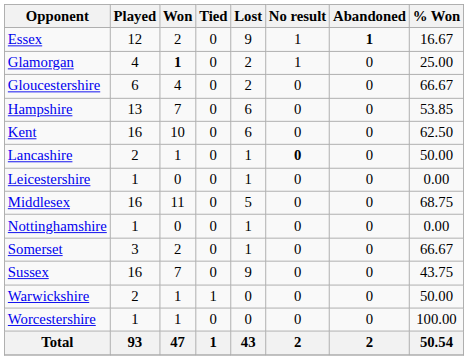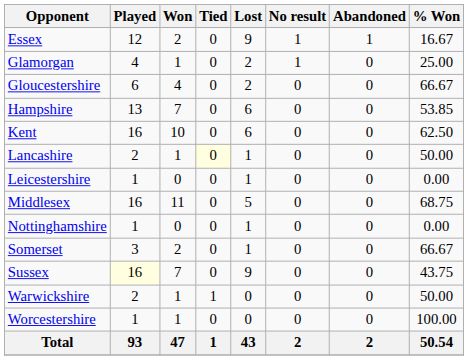Essex | Abandoned: bold -> normal
Glamorgan | Won: bold -> normal
Lancashire | Tied: no background -> lightyellow background
Lancashire | No result: bold -> normal
Sussex | Played: no background -> lightyellow background
